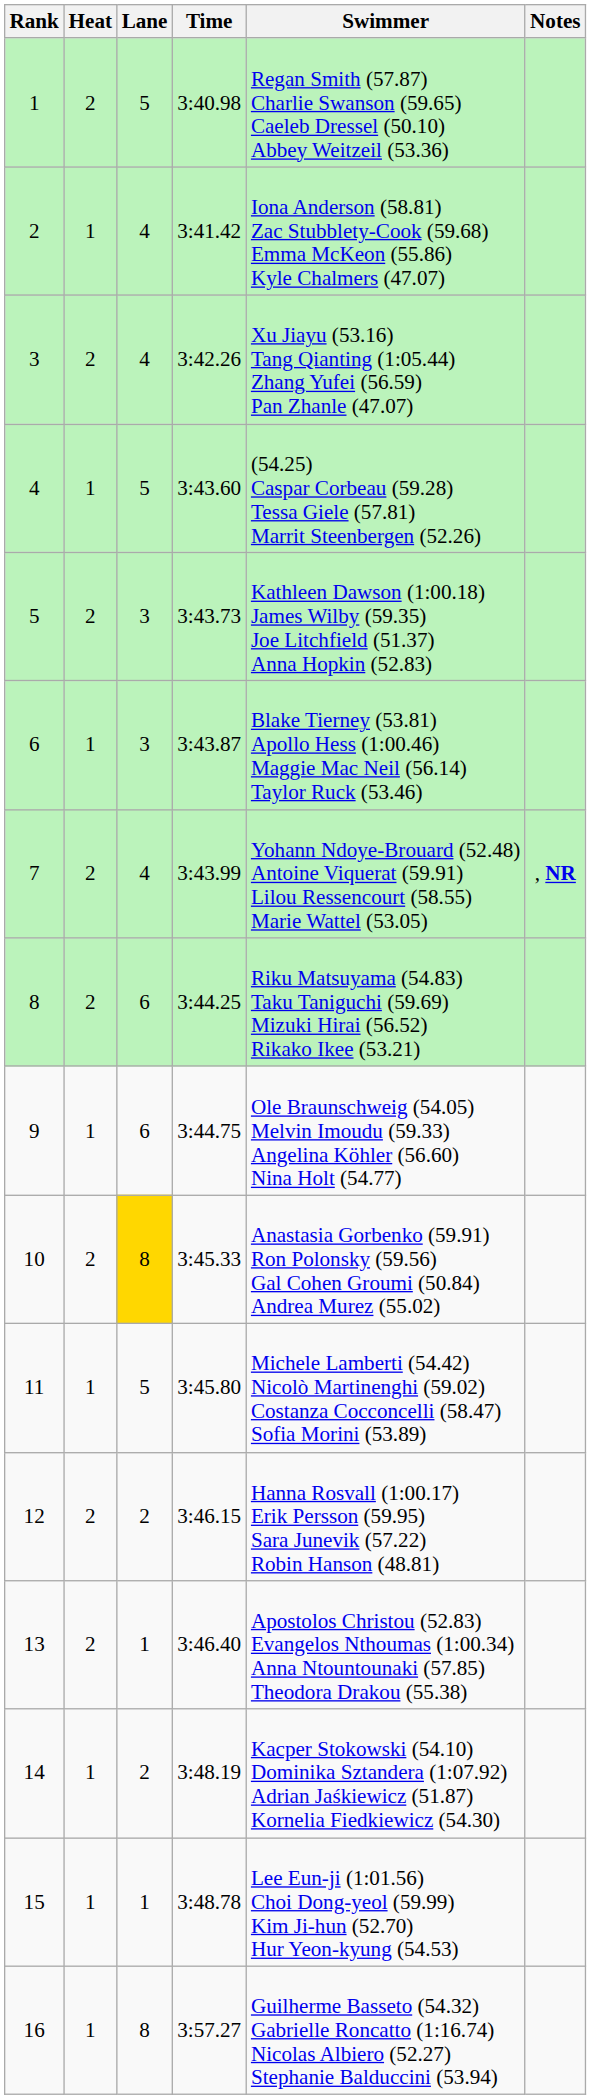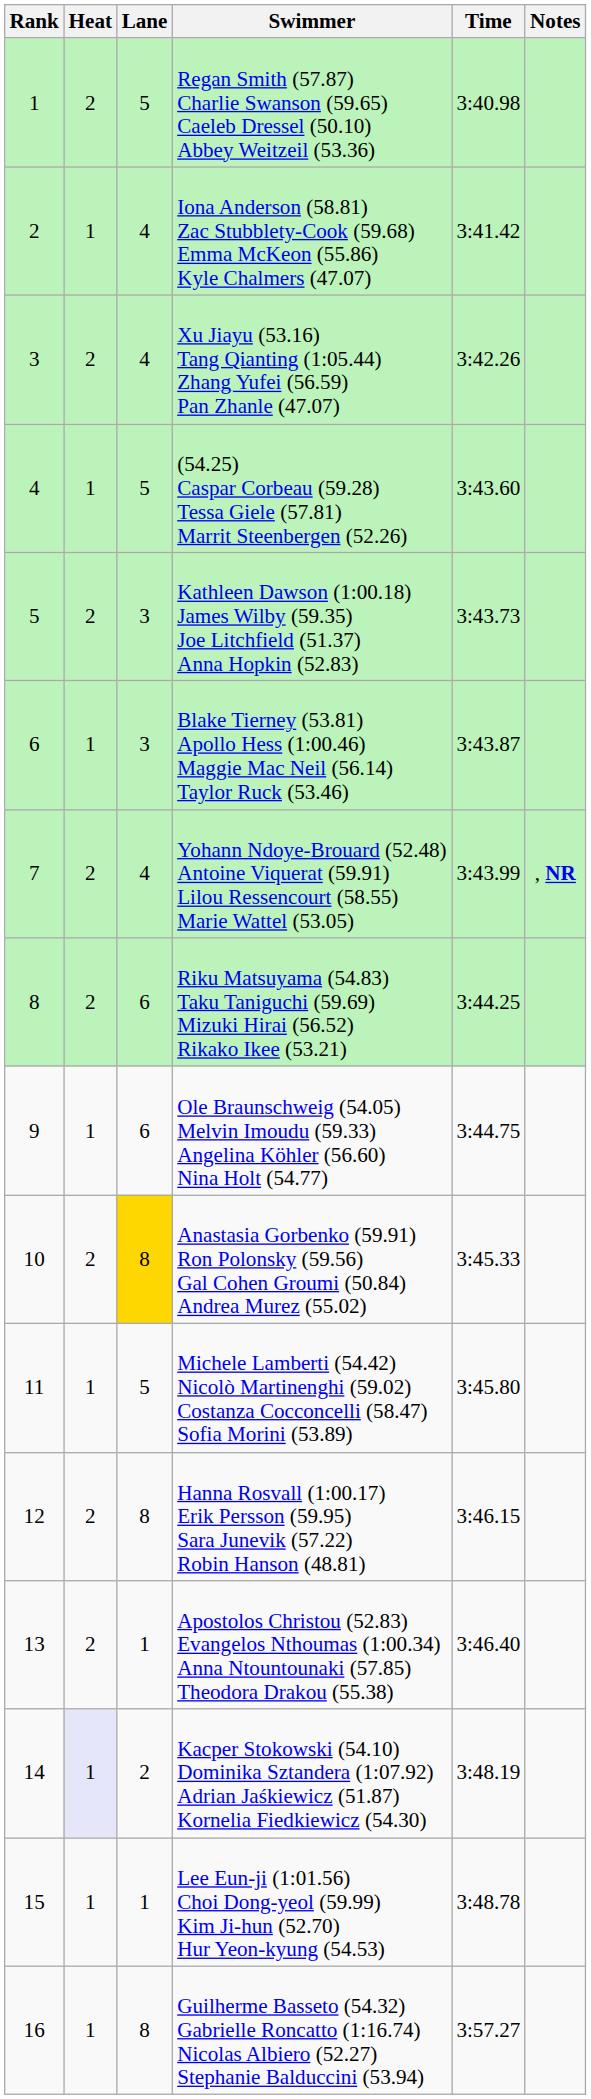columns swapped: Swimmer <-> Time
row 13 | Lane: 2 -> 8
row 15 | Heat: no background -> lavender background
